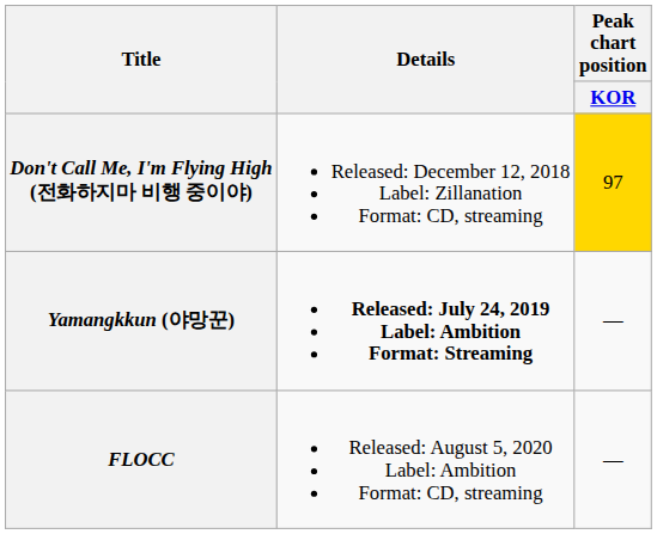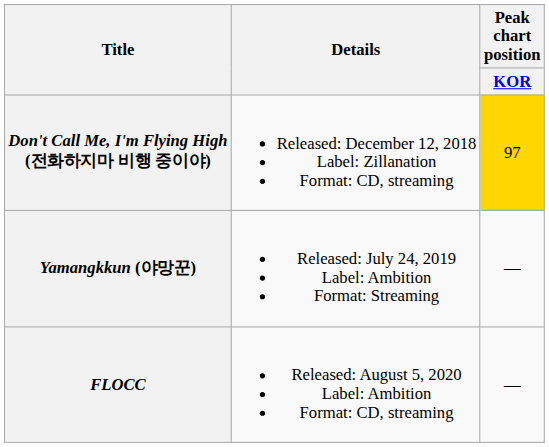Yamangkkun (야망꾼) | Details: bold -> normal
